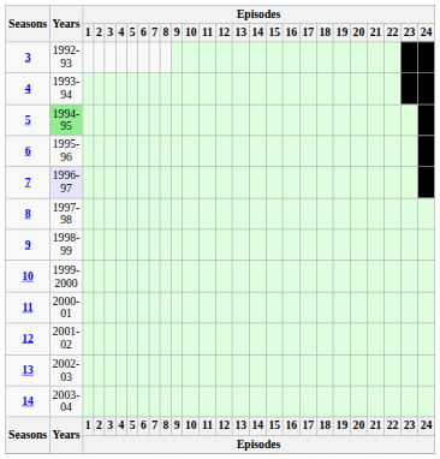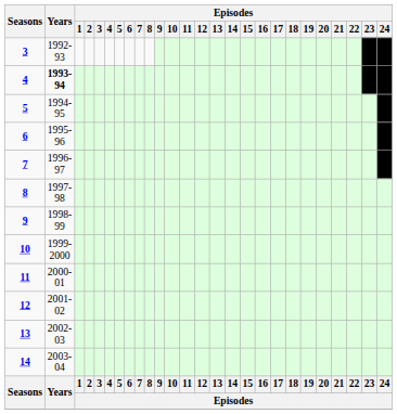row 4 | Years: normal -> bold
row 5 | Years: lightgreen background -> no background
row 7 | Years: lavender background -> no background
